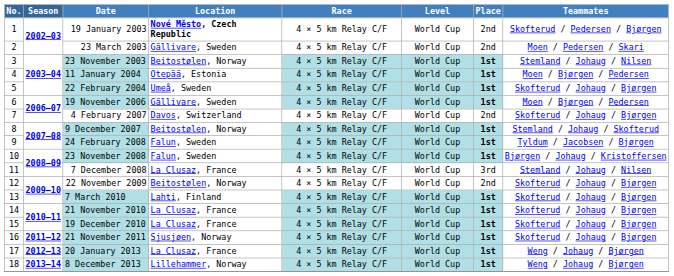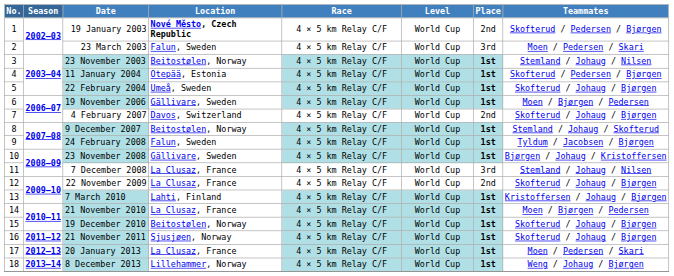23 March 2003 | Location: Gällivare, Sweden -> Falun, Sweden
23 March 2003 | Place: 2nd -> 3rd
11 January 2004 | Teammates: Moen / Bjørgen / Pedersen -> Skofterud / Pedersen / Bjørgen
23 November 2008 | Location: Falun, Sweden -> Gällivare, Sweden
22 November 2009 | Location: Beitostølen, Norway -> La Clusaz, France
7 March 2010 | Teammates: Skofterud / Johaug / Bjørgen -> Kristoffersen / Johaug / Bjørgen
21 November 2010 | Teammates: Skofterud / Johaug / Bjørgen -> Moen / Bjørgen / Pedersen
19 December 2010 | Location: La Clusaz, France -> Beitostølen, Norway
20 January 2013 | Teammates: Weng / Johaug / Bjørgen -> Moen / Pedersen / Skari
